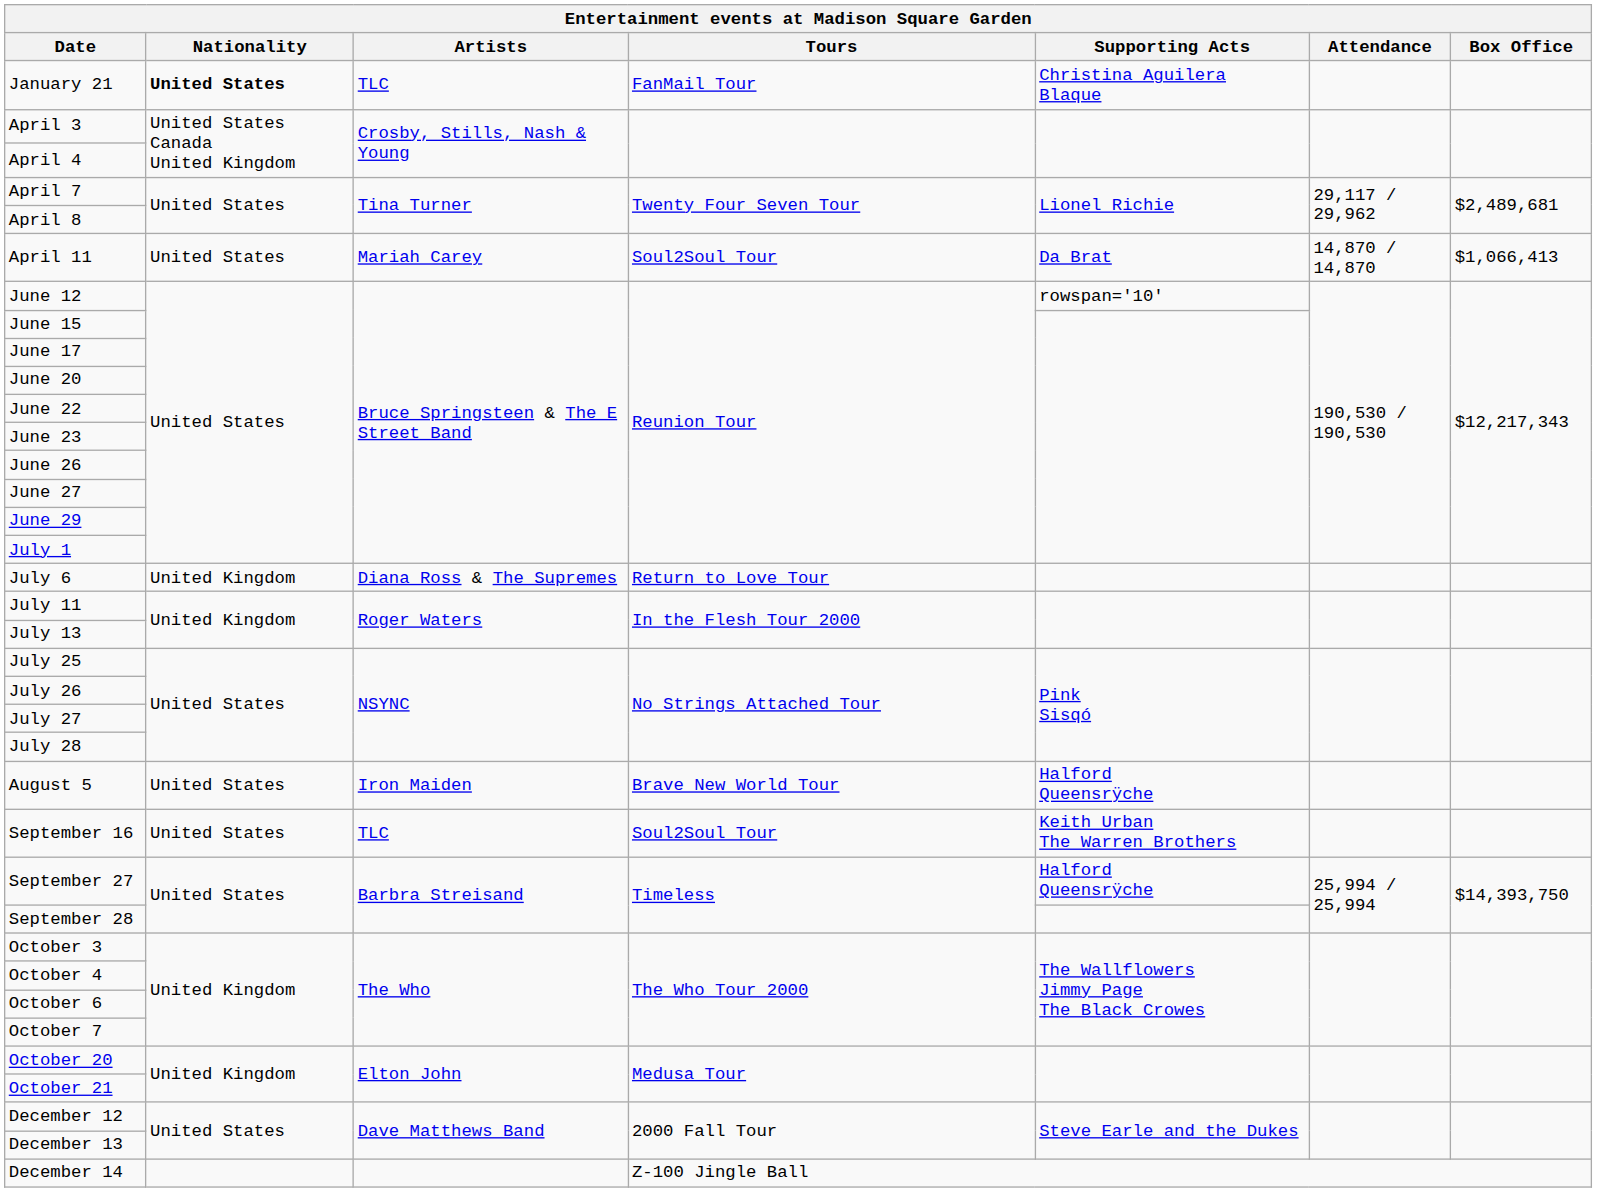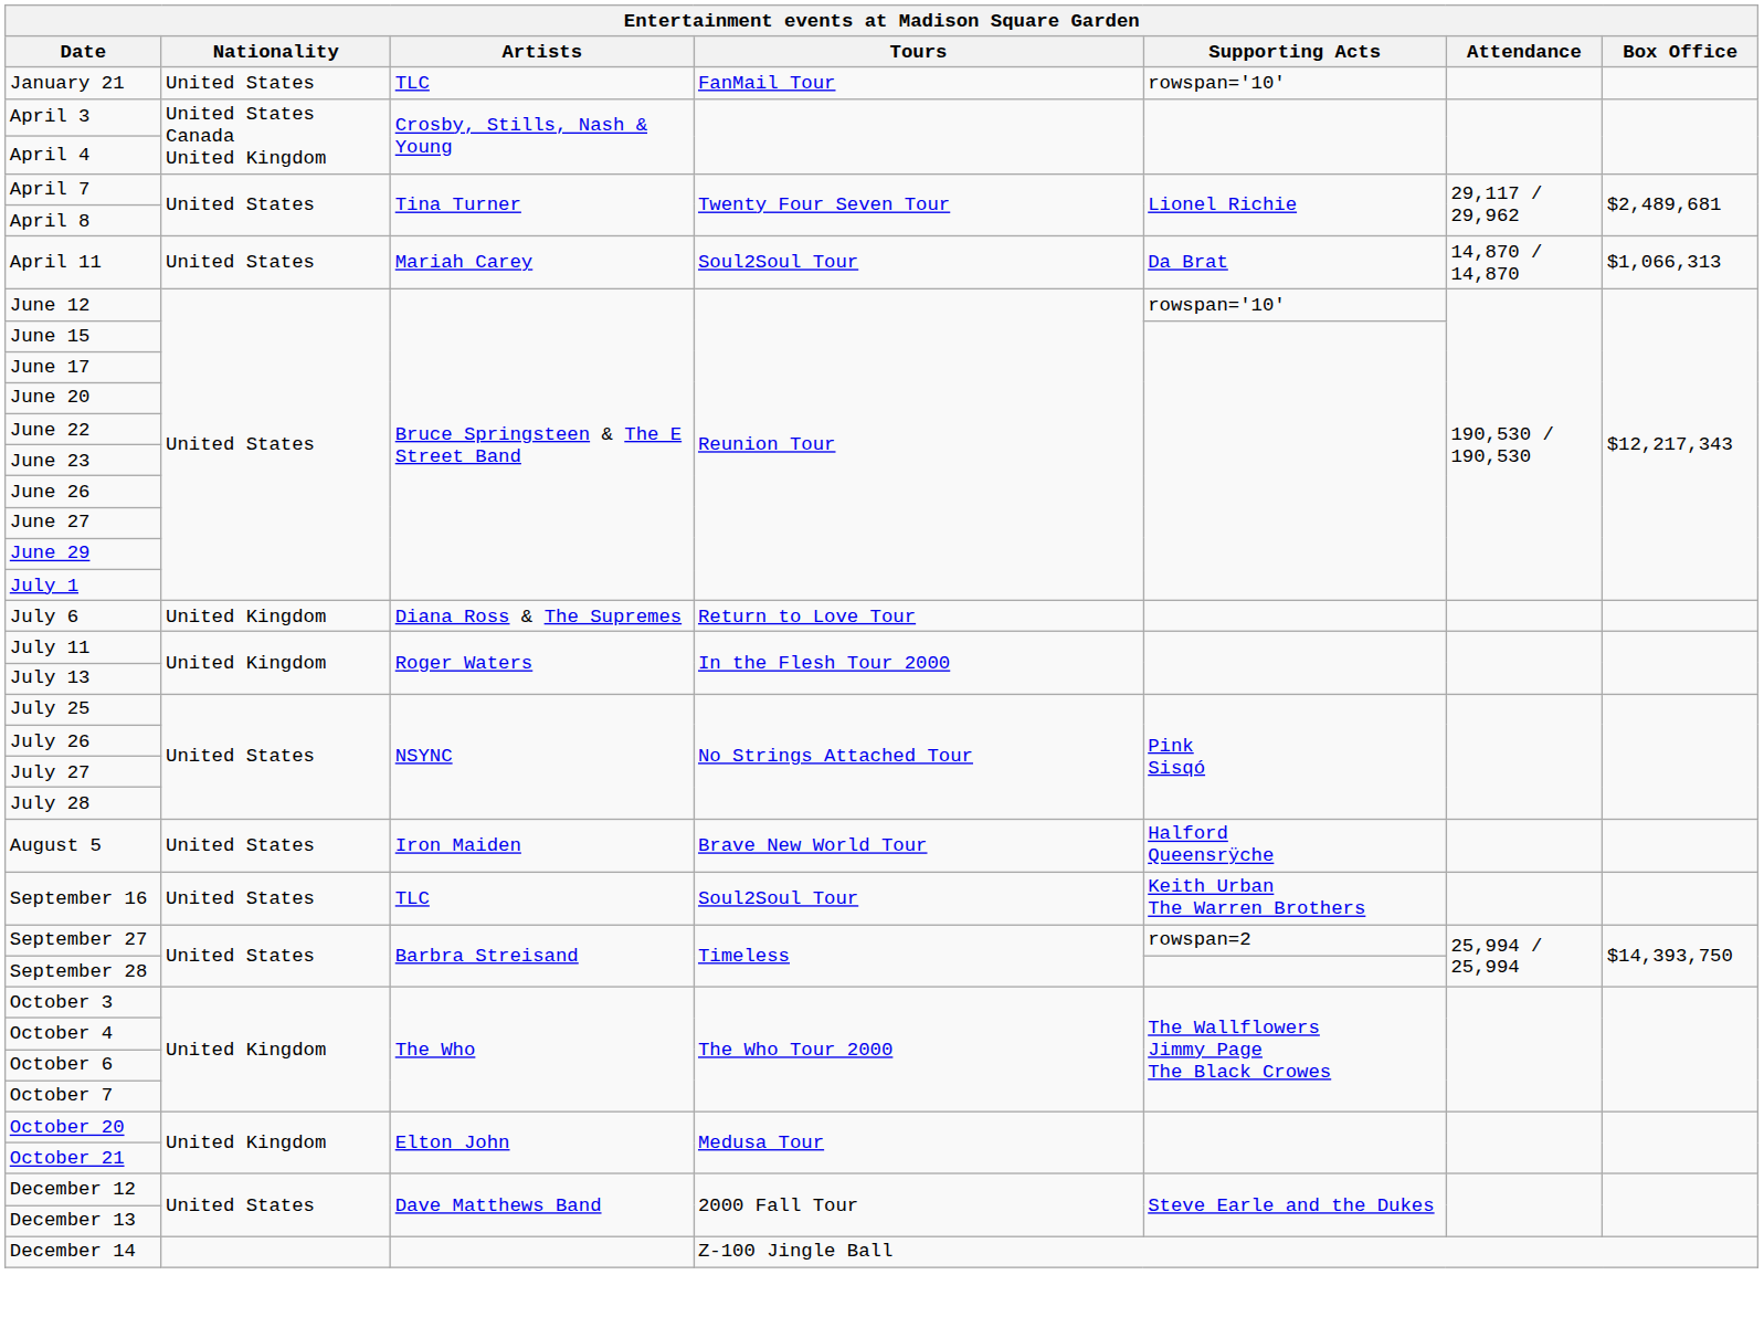January 21 | Nationality: bold -> normal
January 21 | Supporting Acts: Christina Aguilera Blaque -> rowspan='10'
April 11 | Box Office: $1,066,413 -> $1,066,313
September 27 | Supporting Acts: Halford Queensrÿche -> rowspan=2
